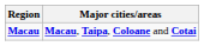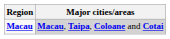Macau | Major cities/areas: no background -> lightgrey background
